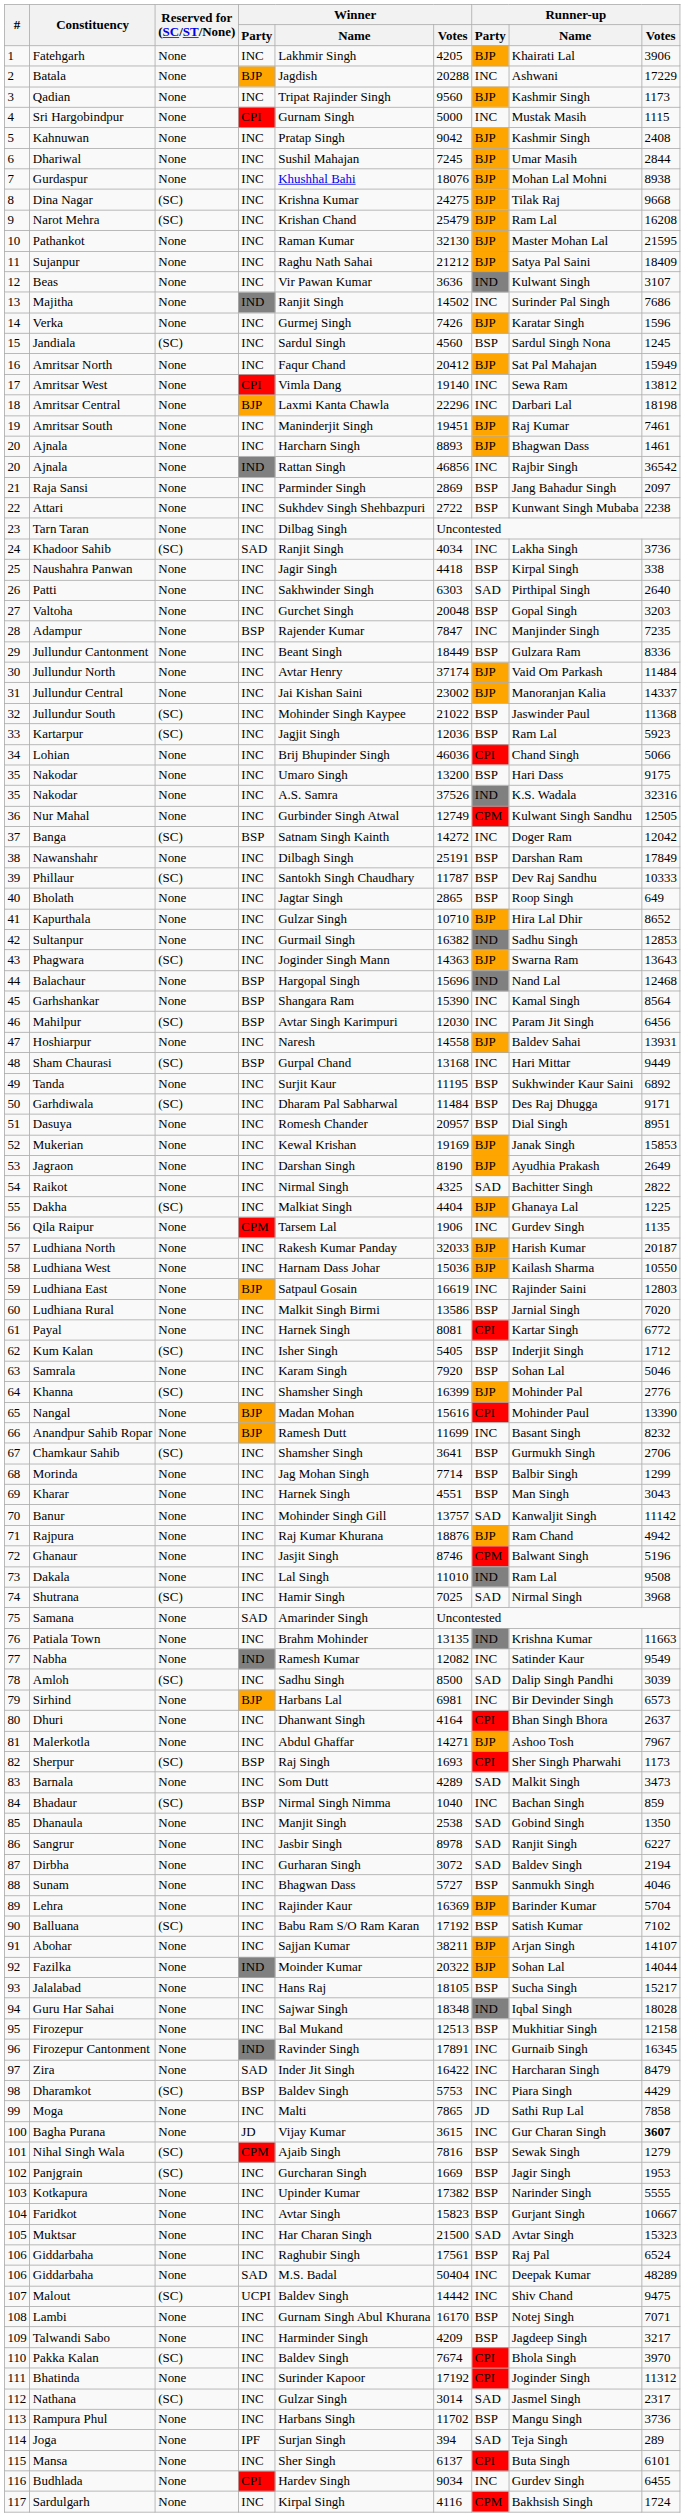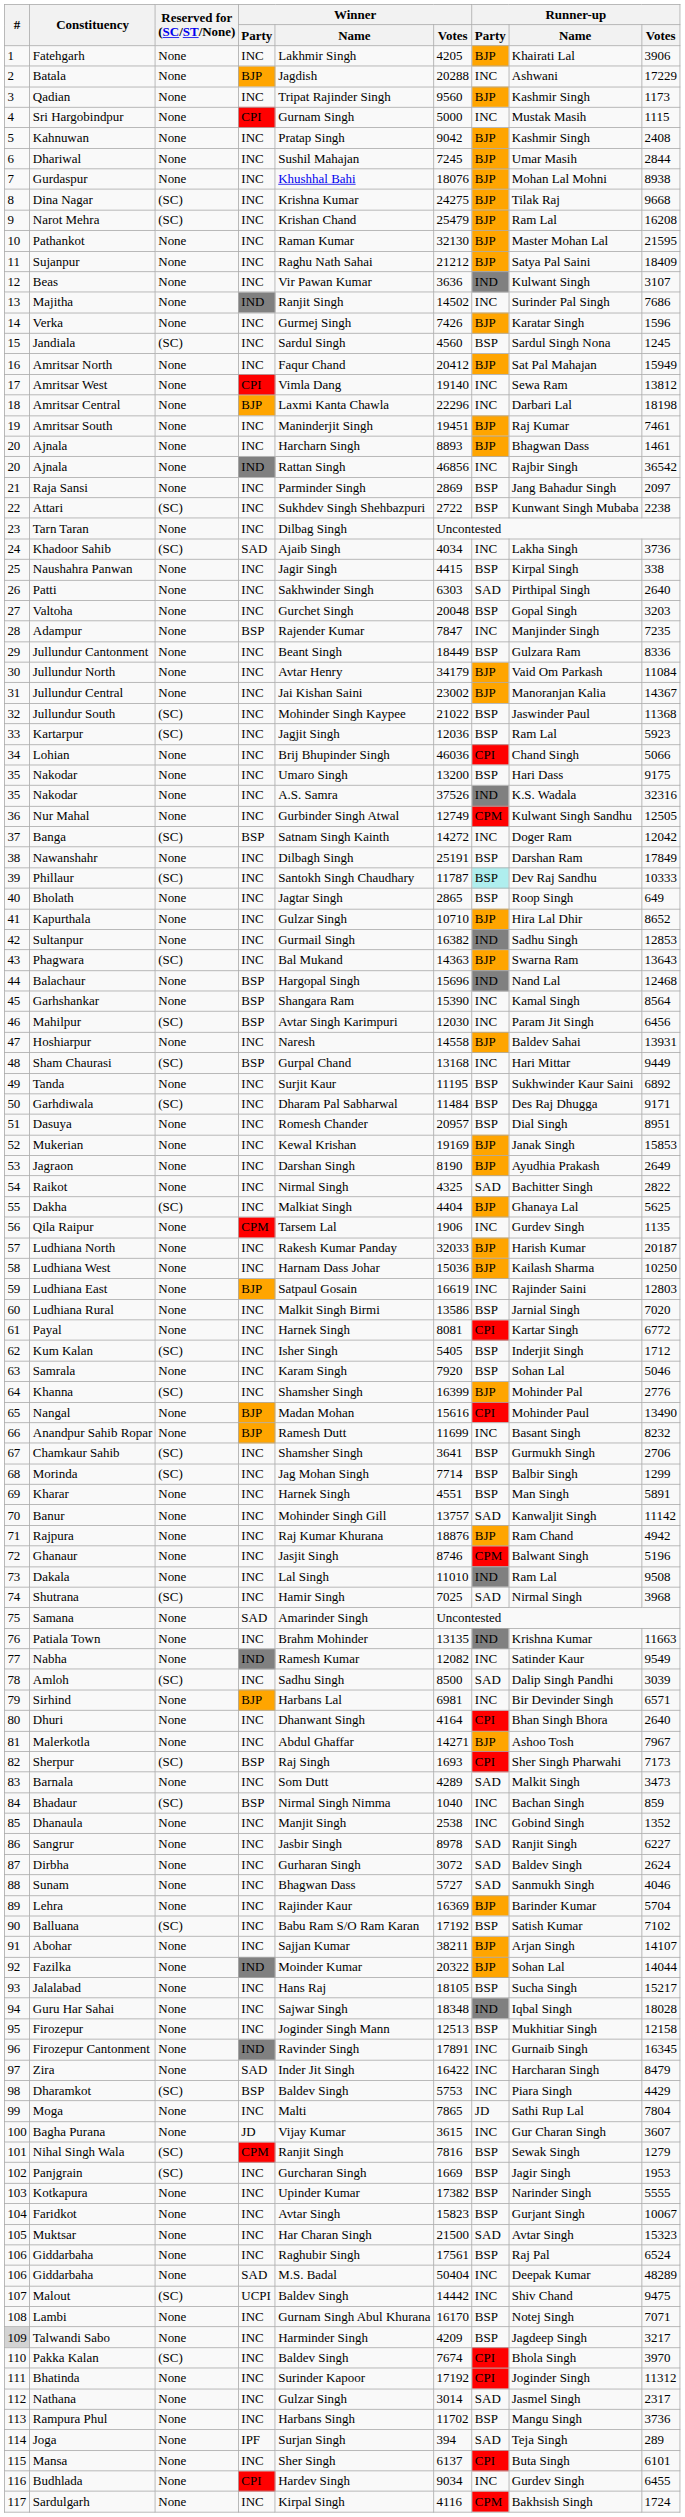Attari | Reserved for (SC/ST/None): None -> (SC)
Khadoor Sahib | Winner / Name: Ranjit Singh -> Ajaib Singh
Naushahra Panwan | Winner / Votes: 4418 -> 4415
Jullundur North | Winner / Votes: 37174 -> 34179
Jullundur North | Runner-up / Votes: 11484 -> 11084
Jullundur Central | Runner-up / Votes: 14337 -> 14367
Phillaur | Runner-up / Party: no background -> paleturquoise background
Phagwara | Winner / Name: Joginder Singh Mann -> Bal Mukand
Dakha | Runner-up / Votes: 1225 -> 5625
Ludhiana West | Runner-up / Votes: 10550 -> 10250
Nangal | Runner-up / Votes: 13390 -> 13490
Morinda | Reserved for (SC/ST/None): None -> (SC)
Kharar | Runner-up / Votes: 3043 -> 5891
Sirhind | Runner-up / Votes: 6573 -> 6571
Dhuri | Runner-up / Votes: 2637 -> 2640
Sherpur | Runner-up / Votes: 1173 -> 7173
Dhanaula | Runner-up / Party: SAD -> INC
Dhanaula | Runner-up / Votes: 1350 -> 1352
Dirbha | Runner-up / Votes: 2194 -> 2624
Sunam | Runner-up / Party: BSP -> SAD
Firozepur | Winner / Name: Bal Mukand -> Joginder Singh Mann
Moga | Runner-up / Votes: 7858 -> 7804
Bagha Purana | Runner-up / Votes: bold -> normal
Nihal Singh Wala | Winner / Name: Ajaib Singh -> Ranjit Singh
Faridkot | Runner-up / Votes: 10667 -> 10067
Talwandi Sabo | #: no background -> lightgrey background
Nathana | Reserved for (SC/ST/None): (SC) -> None
